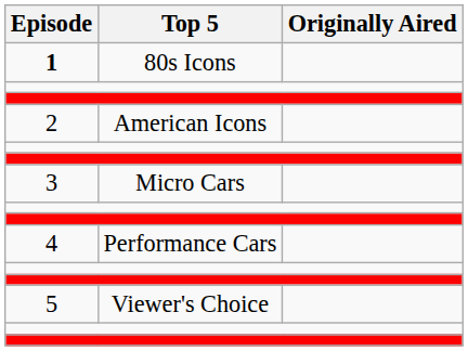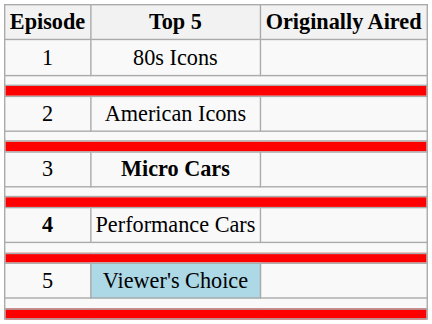1 | Episode: bold -> normal
3 | Top 5: normal -> bold
4 | Episode: normal -> bold
5 | Top 5: no background -> lightblue background
